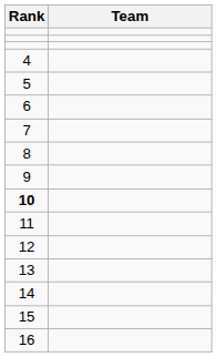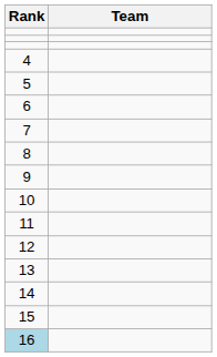row 11 | Rank: bold -> normal
row 17 | Rank: no background -> lightblue background
